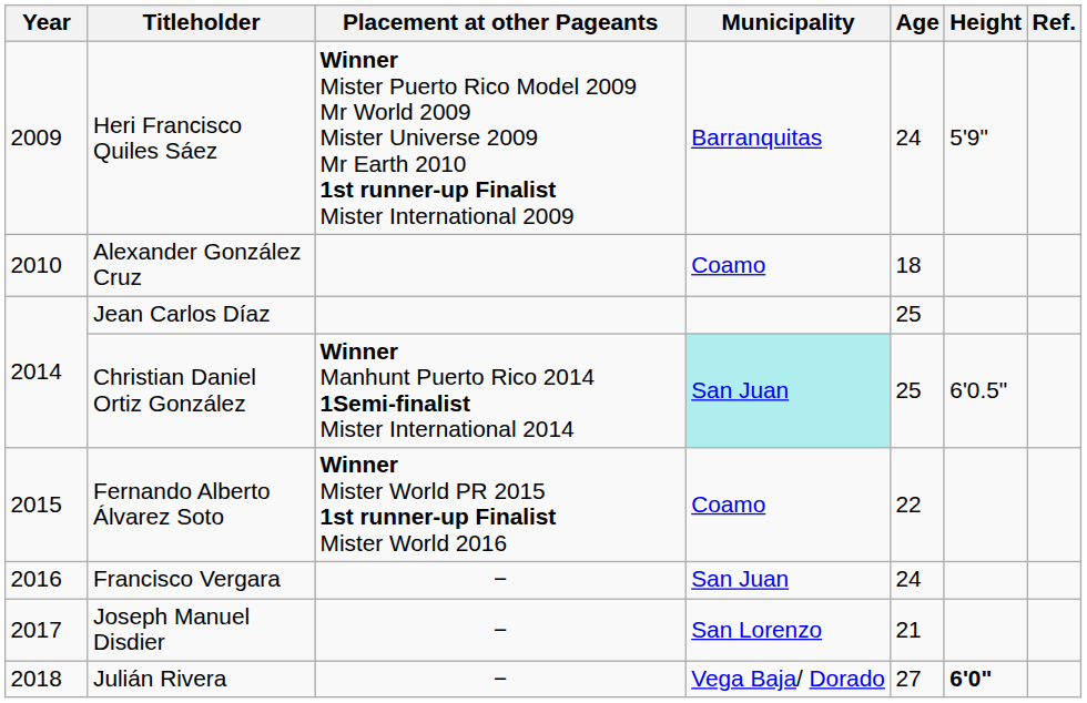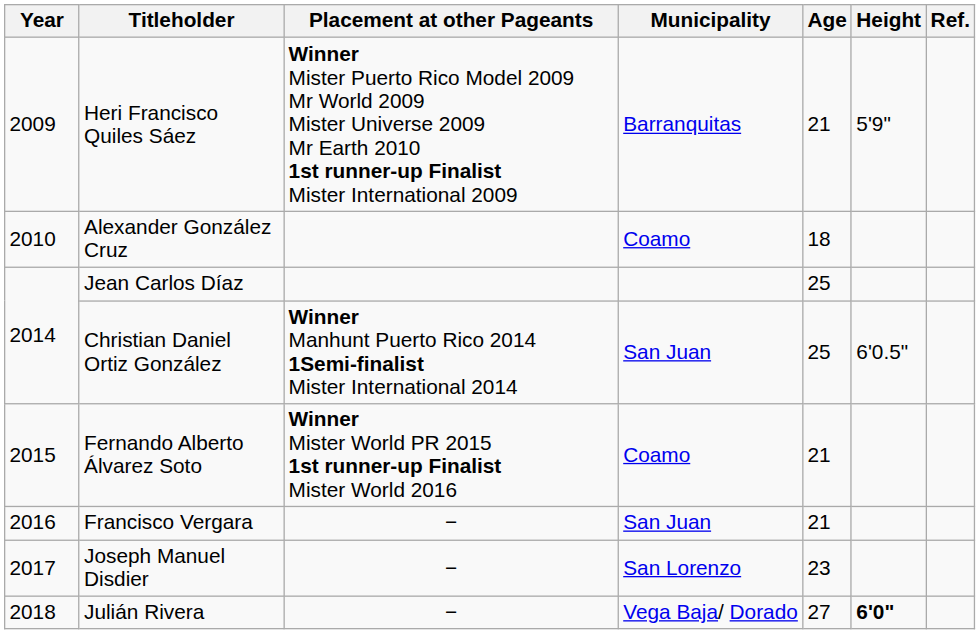Heri Francisco Quiles Sáez | Age: 24 -> 21
Christian Daniel Ortiz González | Municipality: paleturquoise background -> no background
Fernando Alberto Álvarez Soto | Age: 22 -> 21
Francisco Vergara | Age: 24 -> 21
Joseph Manuel Disdier | Age: 21 -> 23
